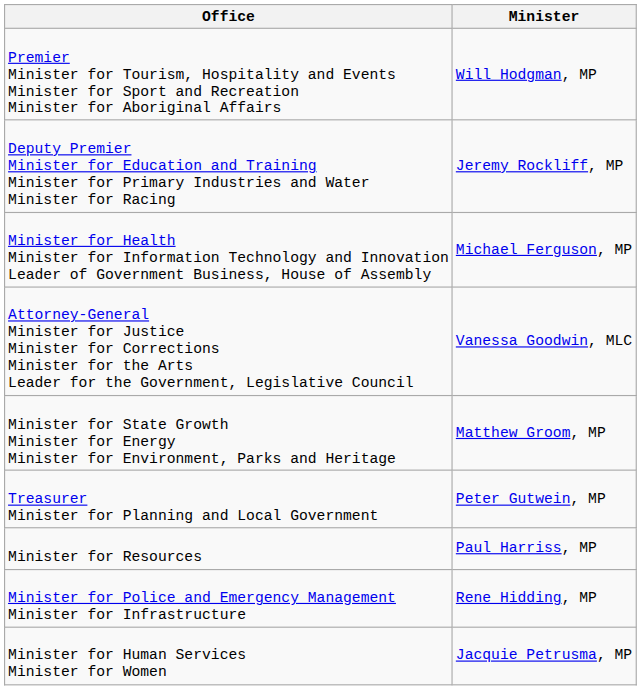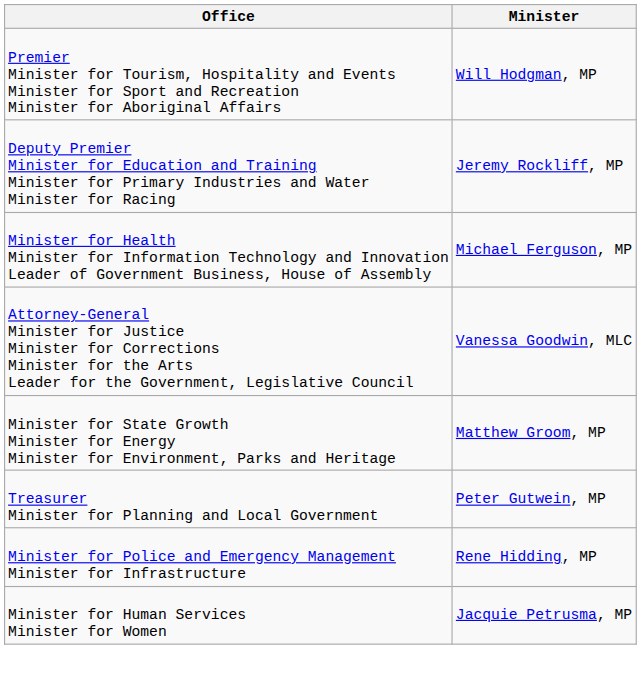- row: Minister for Resources | Paul Harriss, MP
